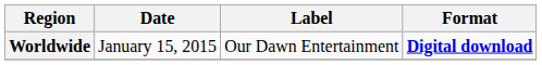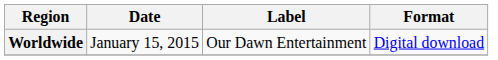Worldwide | Format: bold -> normal
